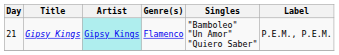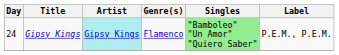row 2 | Day: 21 -> 24
row 2 | Singles: no background -> lightgreen background
